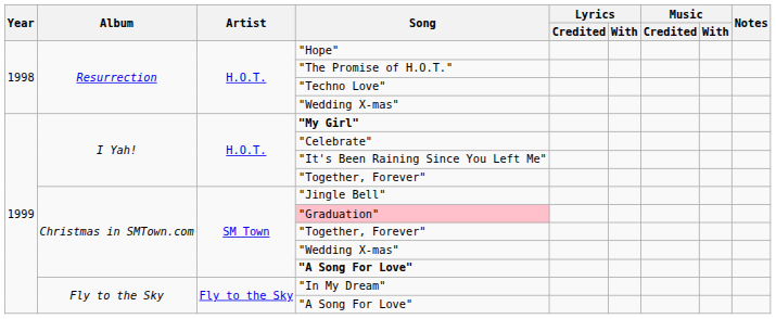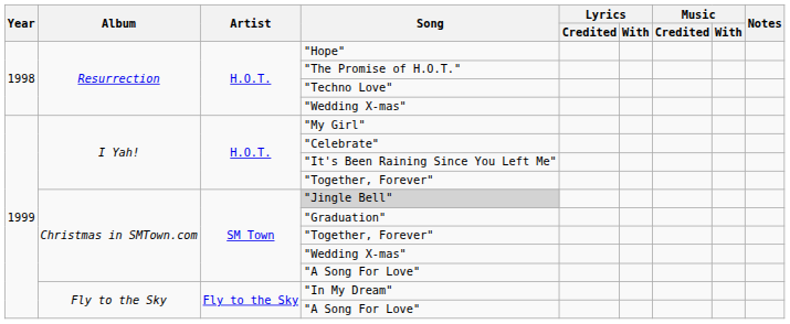"My Girl" | Song: bold -> normal
"Jingle Bell" | Song: no background -> lightgrey background
"Graduation" | Song: pink background -> no background
Christmas in SMTown.com / "A Song For Love" | Song: bold -> normal
